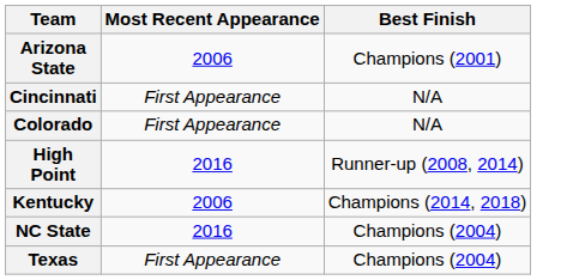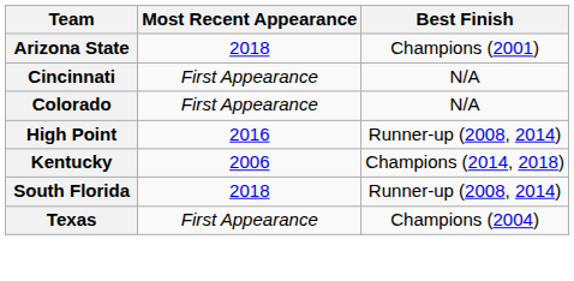Arizona State | Most Recent Appearance: 2006 -> 2018
- row: NC State | 2016 | Champions (2004)
+ row: South Florida | 2018 | Runner-up (2008, 2014)
